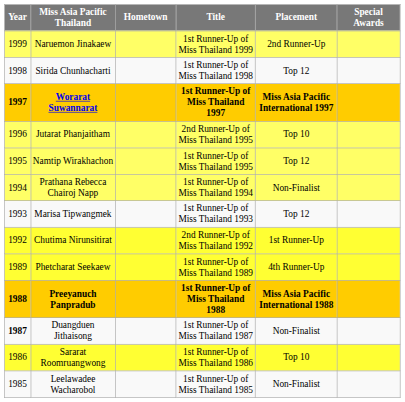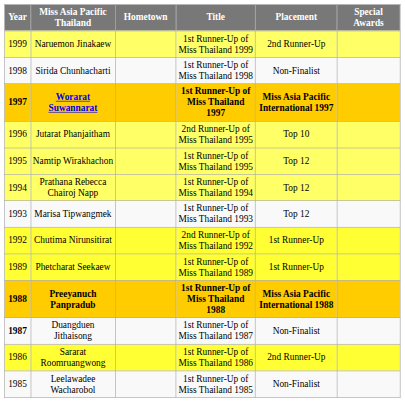Sirida Chunhacharti | Placement: Top 12 -> Non-Finalist
Prathana Rebecca Chairoj Napp | Placement: Non-Finalist -> Top 12
Phetcharat Seekaew | Placement: 4th Runner-Up -> 1st Runner-Up
Sararat Roomruangwong | Placement: Top 10 -> 2nd Runner-Up
